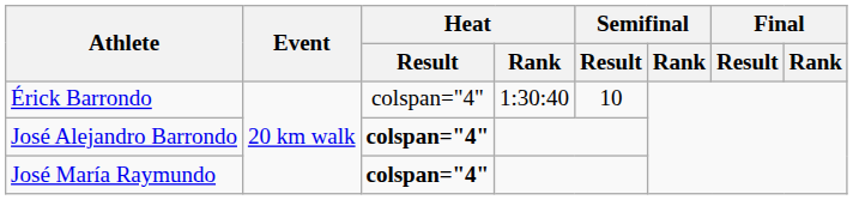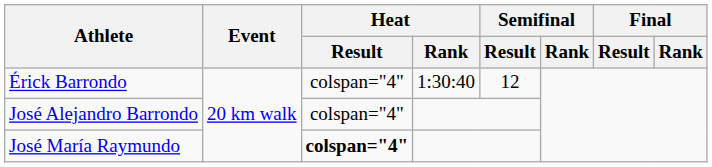Érick Barrondo | Semifinal / Result: 10 -> 12
José Alejandro Barrondo | Heat / Result: bold -> normal
